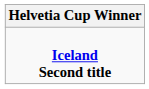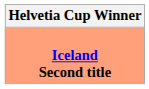row 2 | column 1: no background -> lightsalmon background
